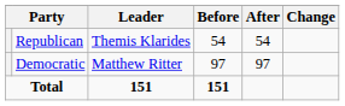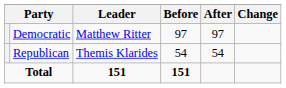rows swapped: Democratic <-> Republican
